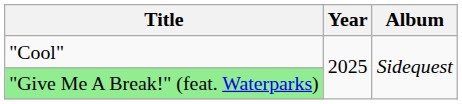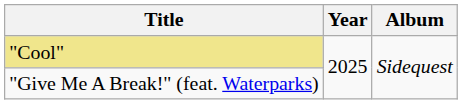"Cool" | Title: no background -> khaki background
"Give Me A Break!" (feat. Waterparks) | Title: lightgreen background -> no background
